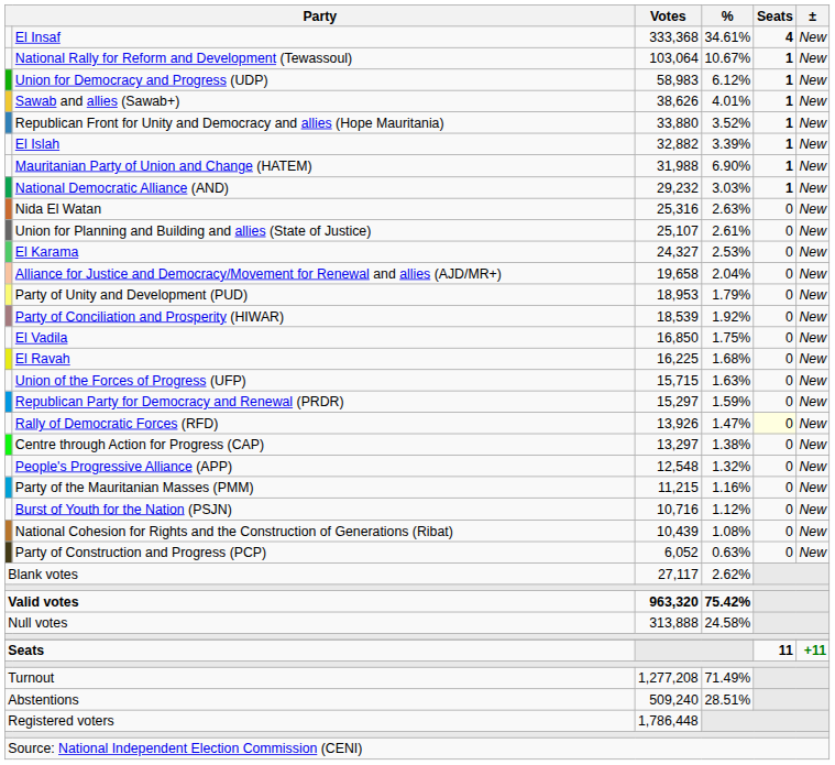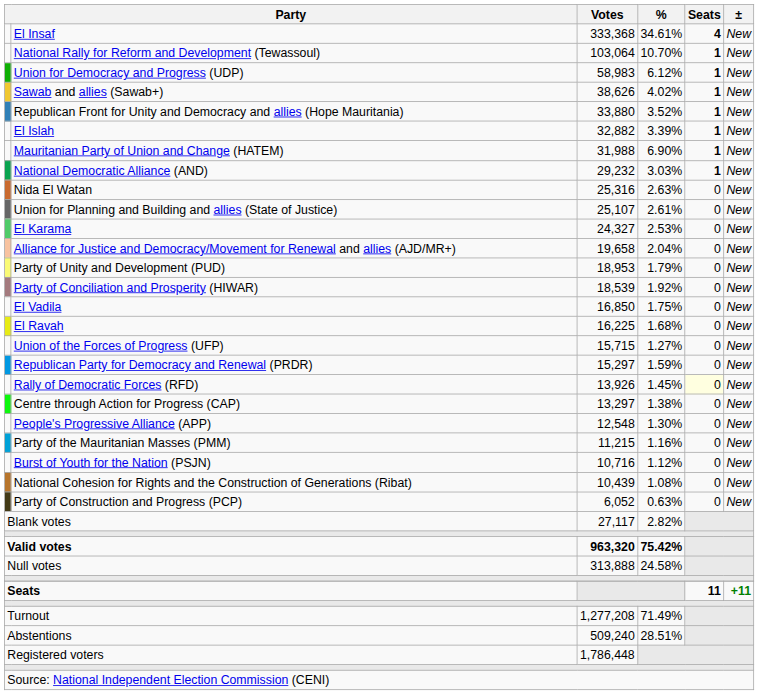National Rally for Reform and Development (Tewassoul) | %: 10.67% -> 10.70%
Sawab and allies (Sawab+) | %: 4.01% -> 4.02%
Union of the Forces of Progress (UFP) | %: 1.63% -> 1.27%
Rally of Democratic Forces (RFD) | %: 1.47% -> 1.45%
People's Progressive Alliance (APP) | %: 1.32% -> 1.30%
Blank votes | %: 2.62% -> 2.82%
